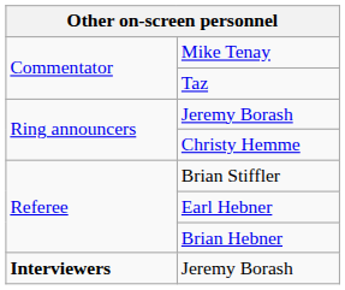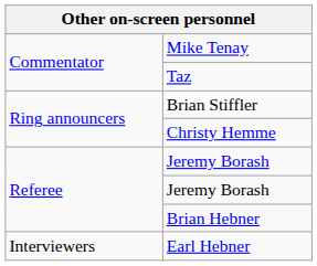row 4 | column 2: Jeremy Borash -> Brian Stiffler
row 6 | column 2: Brian Stiffler -> Jeremy Borash
row 7 | column 2: Earl Hebner -> Jeremy Borash
row 9 | column 1: bold -> normal
row 9 | column 2: Jeremy Borash -> Earl Hebner
